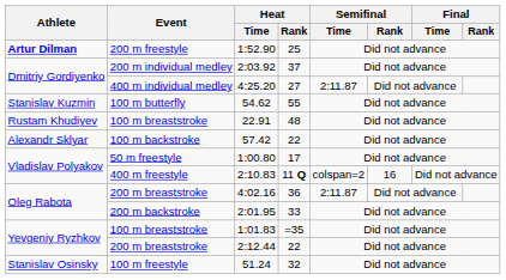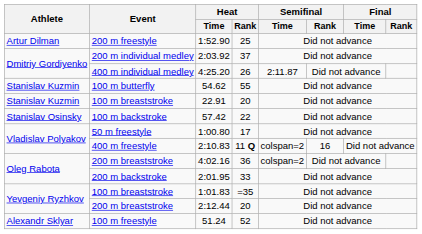1:52.90 | Athlete: bold -> normal
4:25.20 | Heat / Rank: 27 -> 26
22.91 | Athlete: Rustam Khudiyev -> Stanislav Kuzmin
22.91 | Heat / Rank: 48 -> 20
57.42 | Athlete: Alexandr Sklyar -> Stanislav Osinsky
4:02.16 | Semifinal / Time: 2:11.87 -> colspan=2
2:12.44 | Heat / Rank: 22 -> 20
51.24 | Athlete: Stanislav Osinsky -> Alexandr Sklyar
51.24 | Heat / Rank: 32 -> 52
